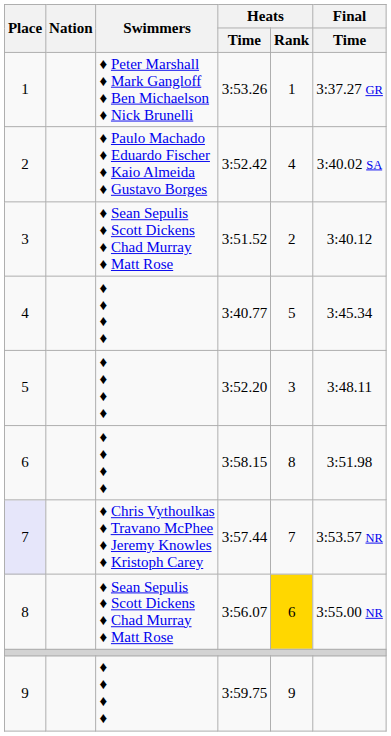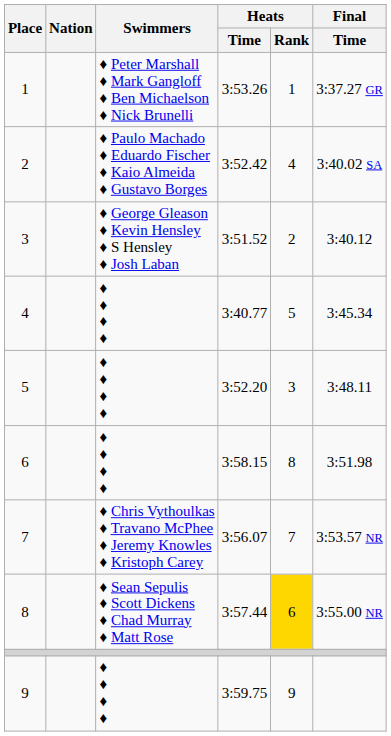row 5 | Swimmers: ♦ Sean Sepulis ♦ Scott Dickens ♦ Chad Murray ♦ Matt Rose -> ♦ George Gleason ♦ Kevin Hensley ♦ S Hensley ♦ Josh Laban
row 9 | Place: lavender background -> no background
row 9 | Heats / Time: 3:57.44 -> 3:56.07
row 10 | Heats / Time: 3:56.07 -> 3:57.44
